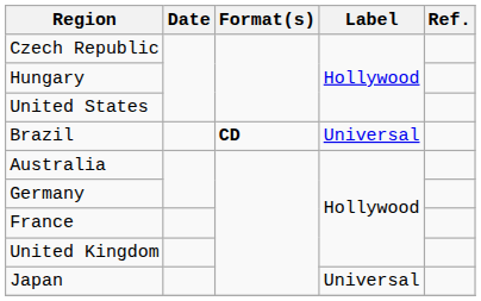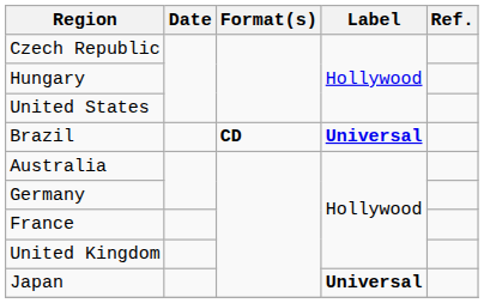Brazil | Label: normal -> bold
Japan | Label: normal -> bold
